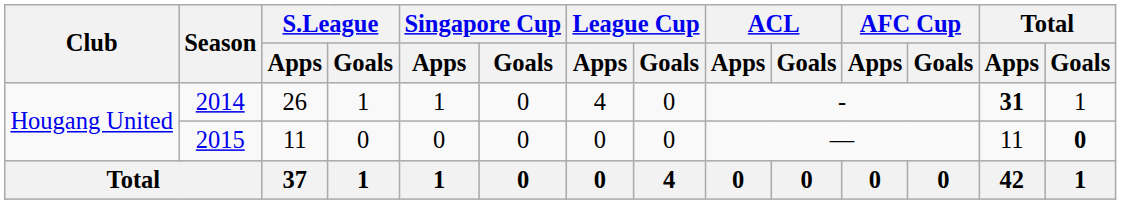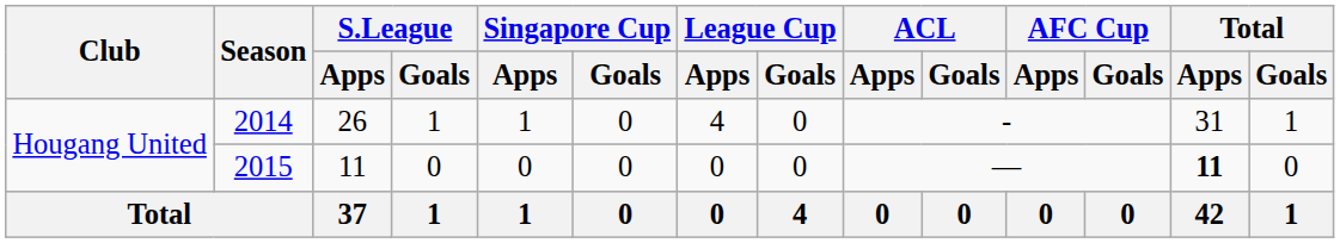2014 | Total / Apps: bold -> normal
2015 | Total / Apps: normal -> bold
2015 | Total / Goals: bold -> normal
